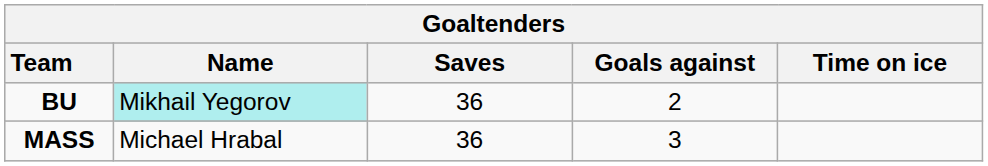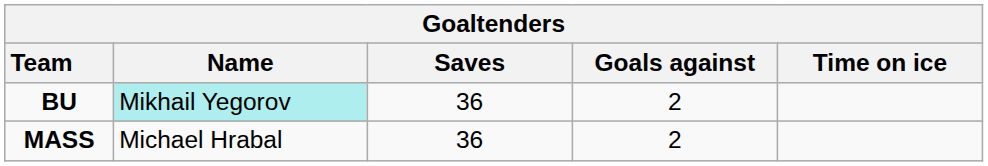MASS | Goals against: 3 -> 2
